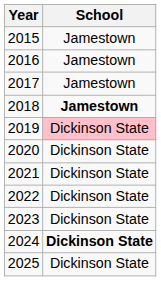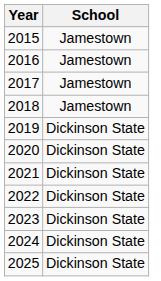2018 | School: bold -> normal
2019 | School: pink background -> no background
2024 | School: bold -> normal
